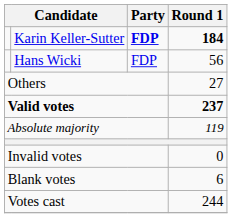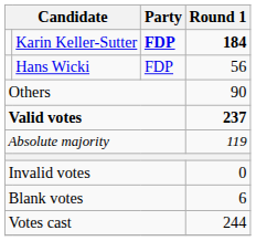Others | Round 1: 27 -> 90
